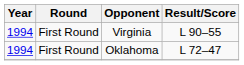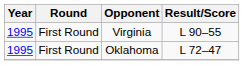Virginia | Year: 1994 -> 1995
Oklahoma | Year: 1994 -> 1995
